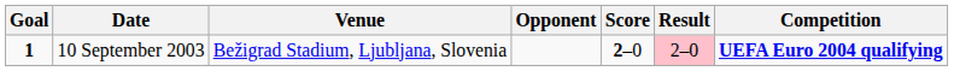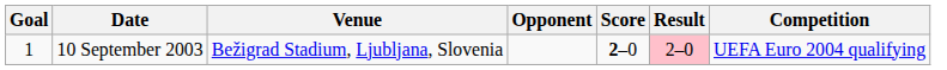10 September 2003 | Goal: bold -> normal
10 September 2003 | Competition: bold -> normal
